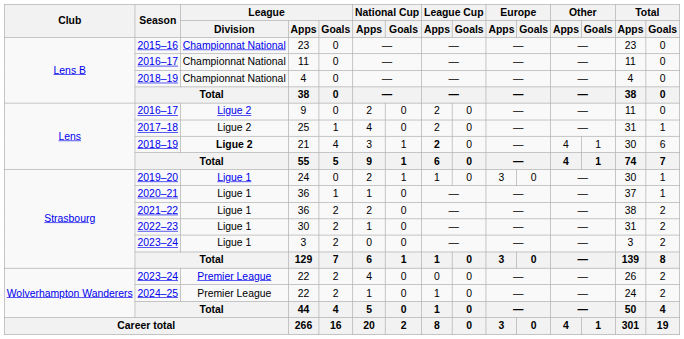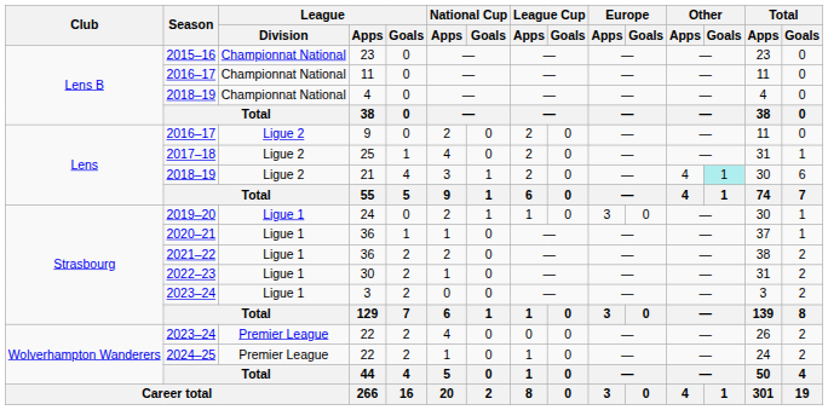21 | League / Division: bold -> normal
21 | League Cup / Apps: bold -> normal
21 | Other / Goals: no background -> paleturquoise background
